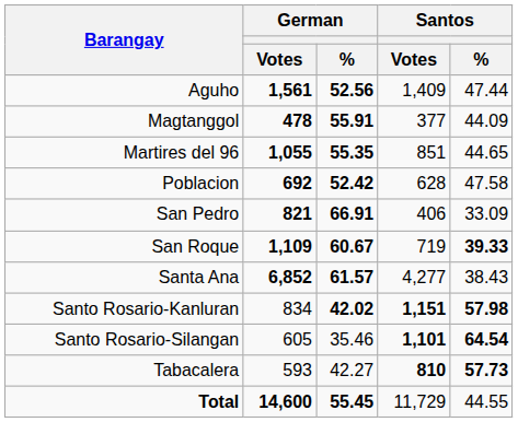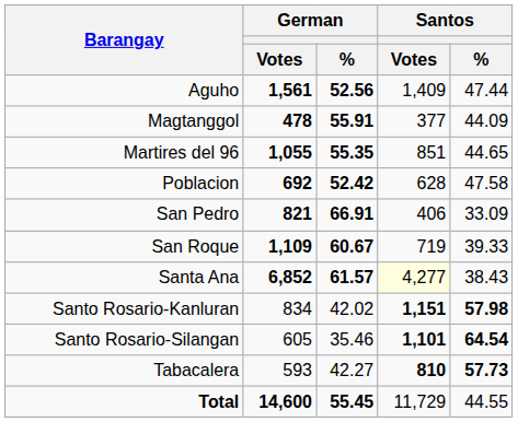San Roque | Santos / %: bold -> normal
Santa Ana | Santos / Votes: no background -> lightyellow background
Santo Rosario-Kanluran | German / %: bold -> normal
